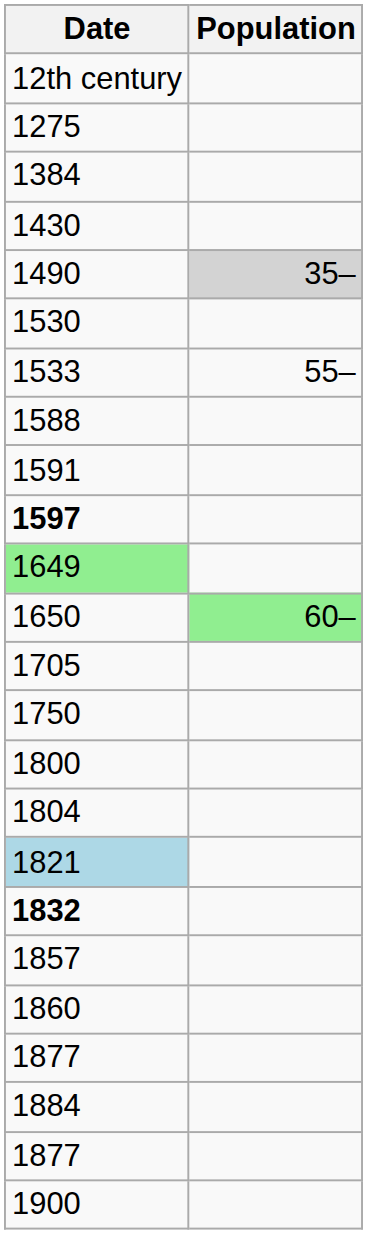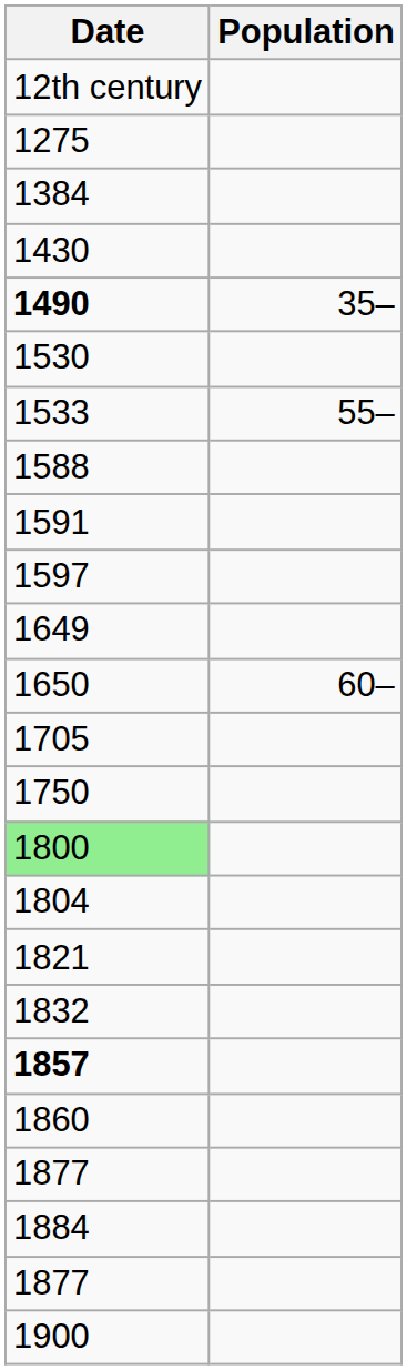1490 | Date: normal -> bold
1490 | column 2: lightgrey background -> no background
1597 | Date: bold -> normal
1649 | Date: lightgreen background -> no background
1650 | column 2: lightgreen background -> no background
1800 | Date: no background -> lightgreen background
1821 | Date: lightblue background -> no background
1832 | Date: bold -> normal
1857 | Date: normal -> bold
